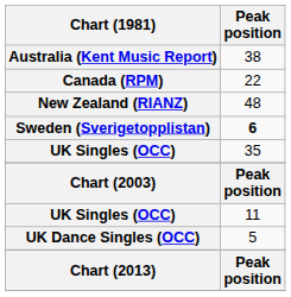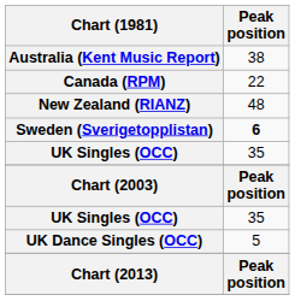row 8 | Peak position: 11 -> 35
